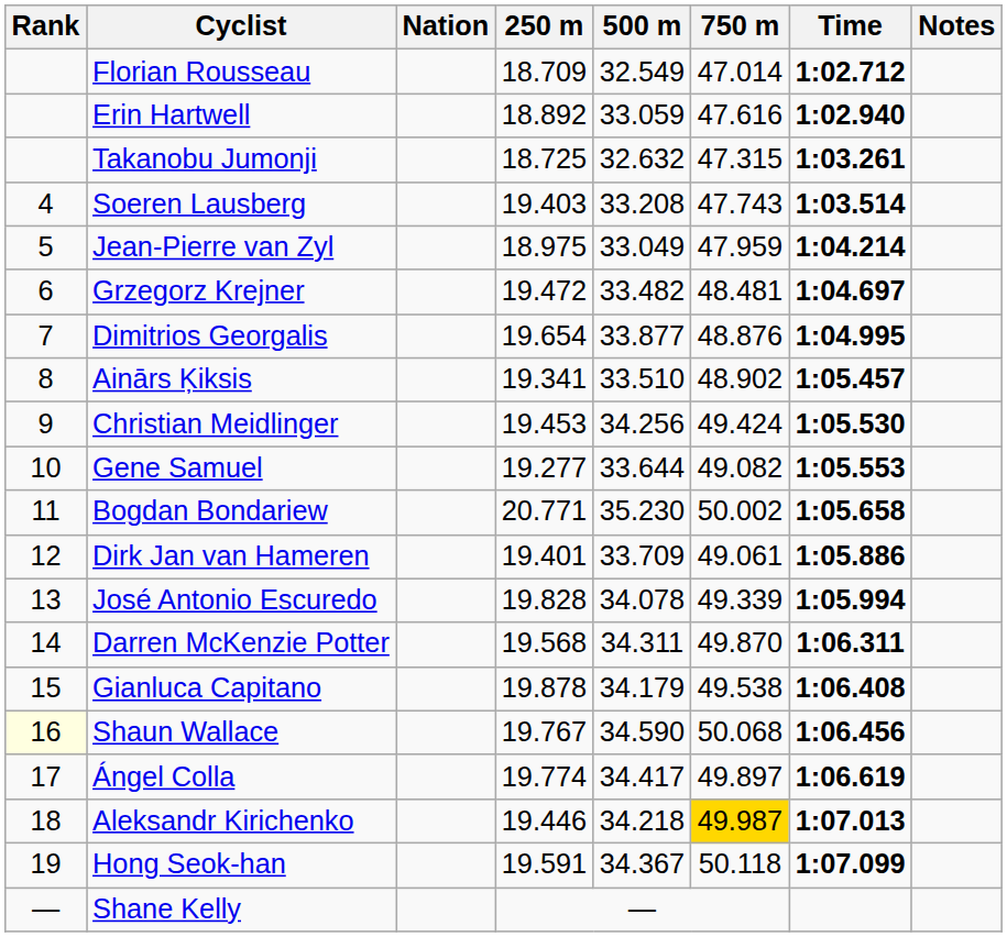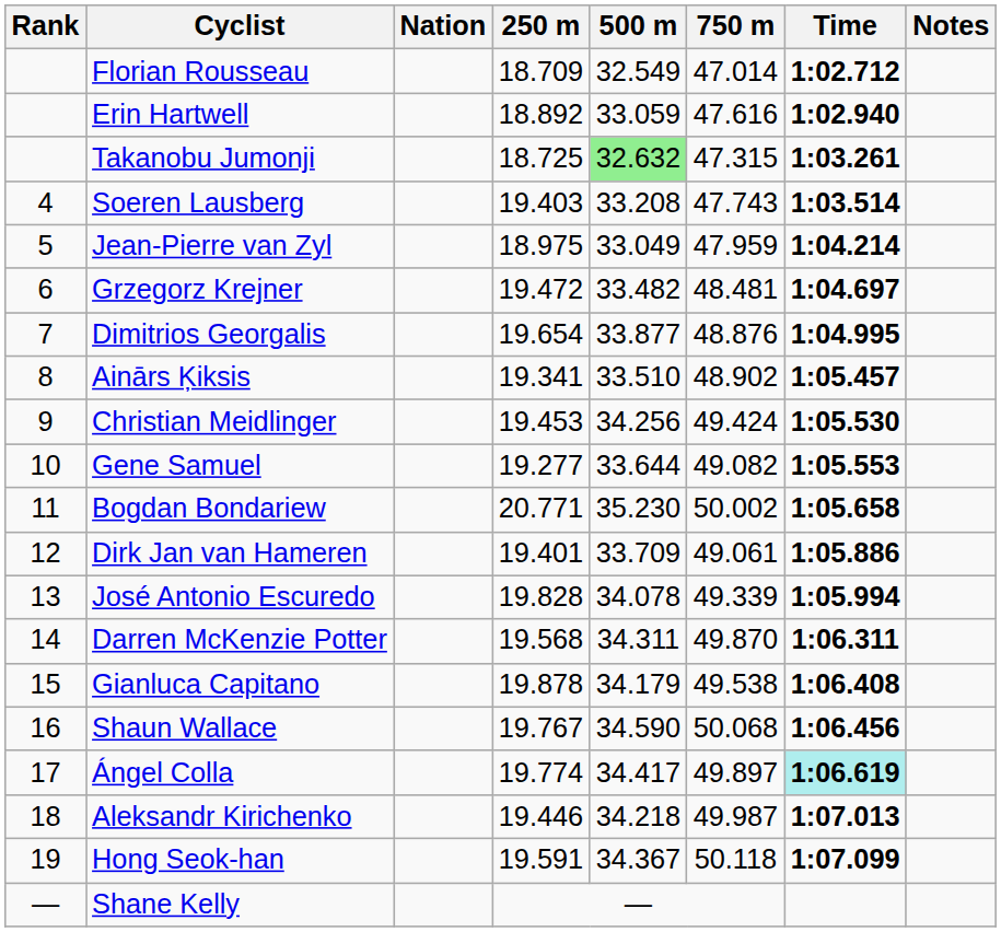Takanobu Jumonji | 500 m: no background -> lightgreen background
Shaun Wallace | Rank: lightyellow background -> no background
Ángel Colla | Time: no background -> paleturquoise background
Aleksandr Kirichenko | 750 m: gold background -> no background
